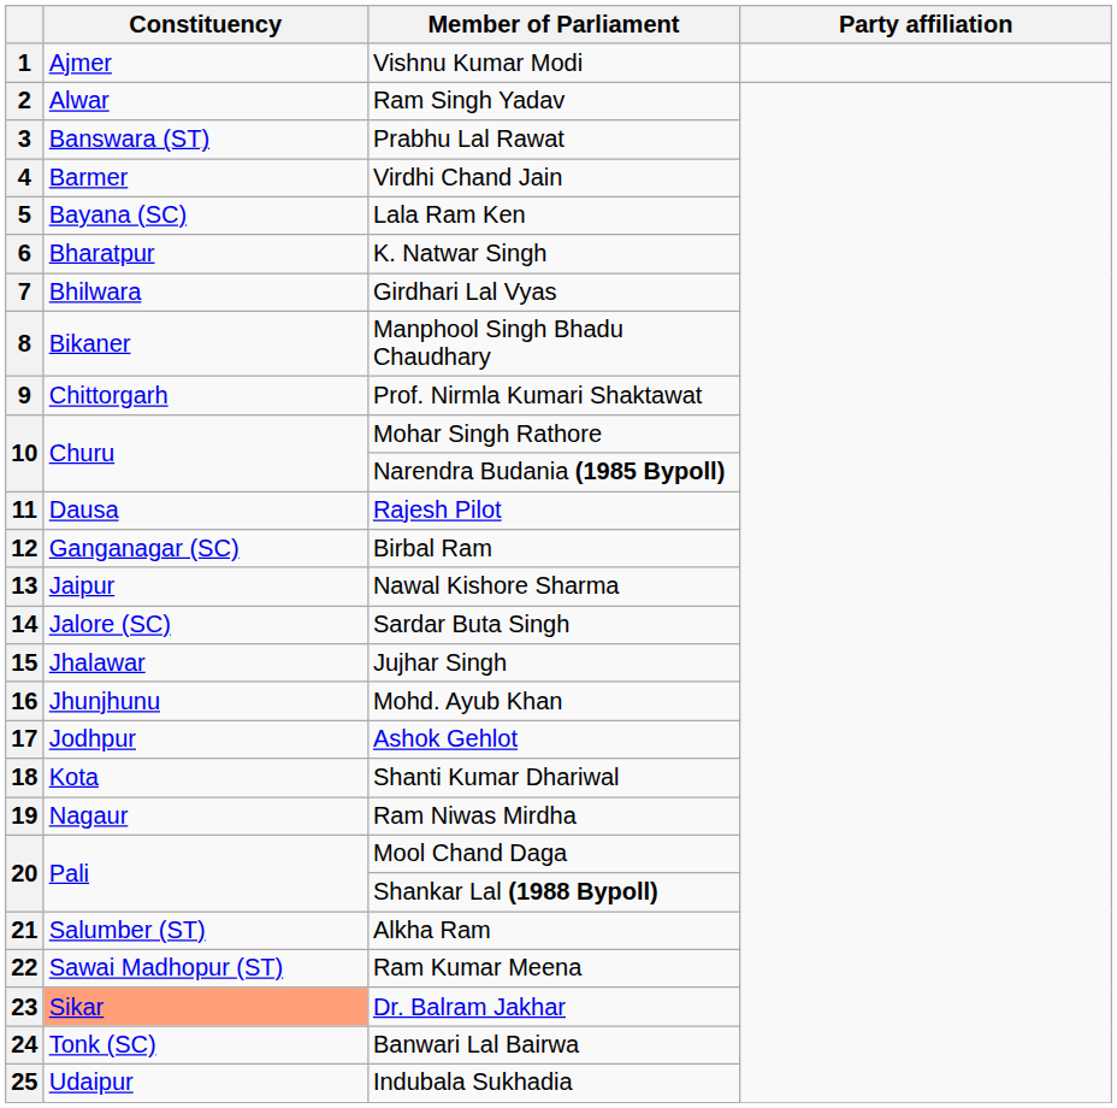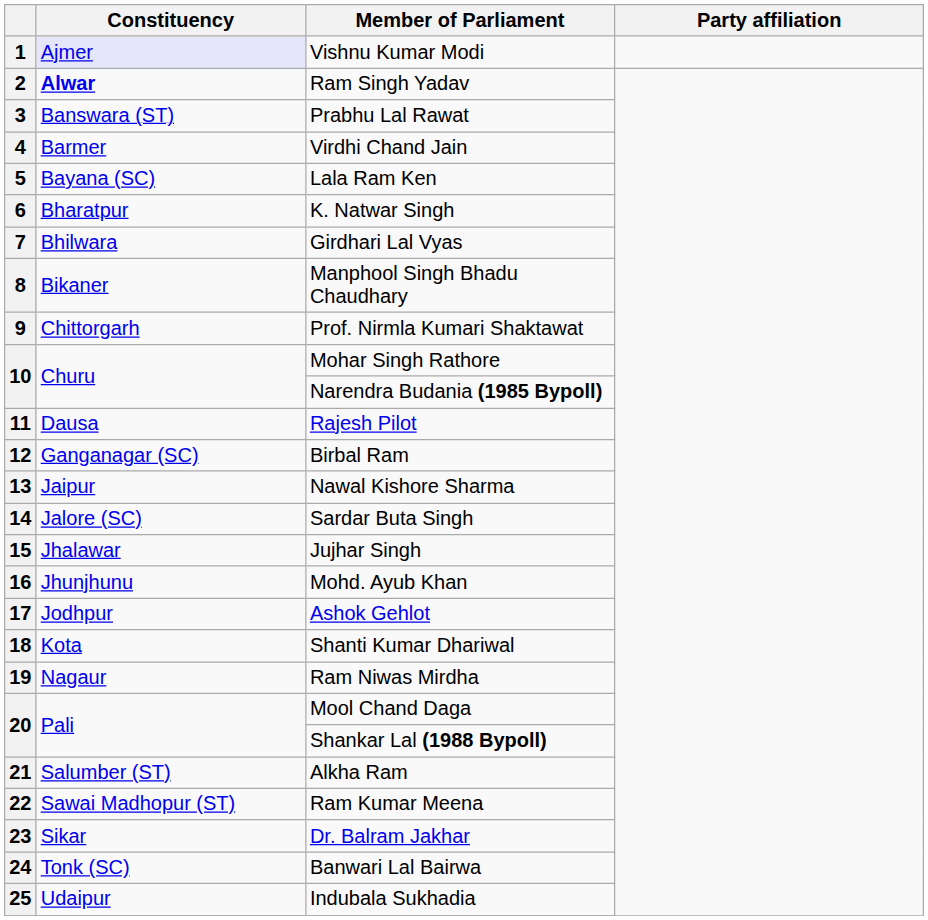1 | Constituency: no background -> lavender background
2 | Constituency: normal -> bold
23 | Constituency: lightsalmon background -> no background
